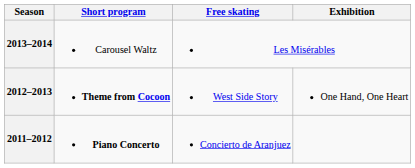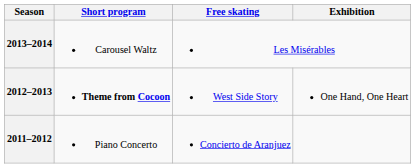2011–2012 | Short program: bold -> normal
